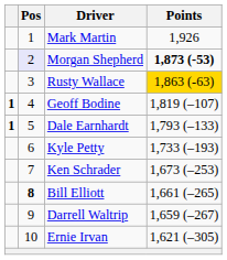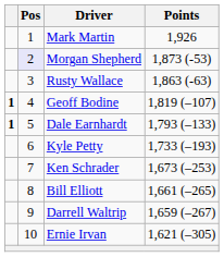Morgan Shepherd | Points: bold -> normal
Rusty Wallace | Points: gold background -> no background
Bill Elliott | Pos: bold -> normal
